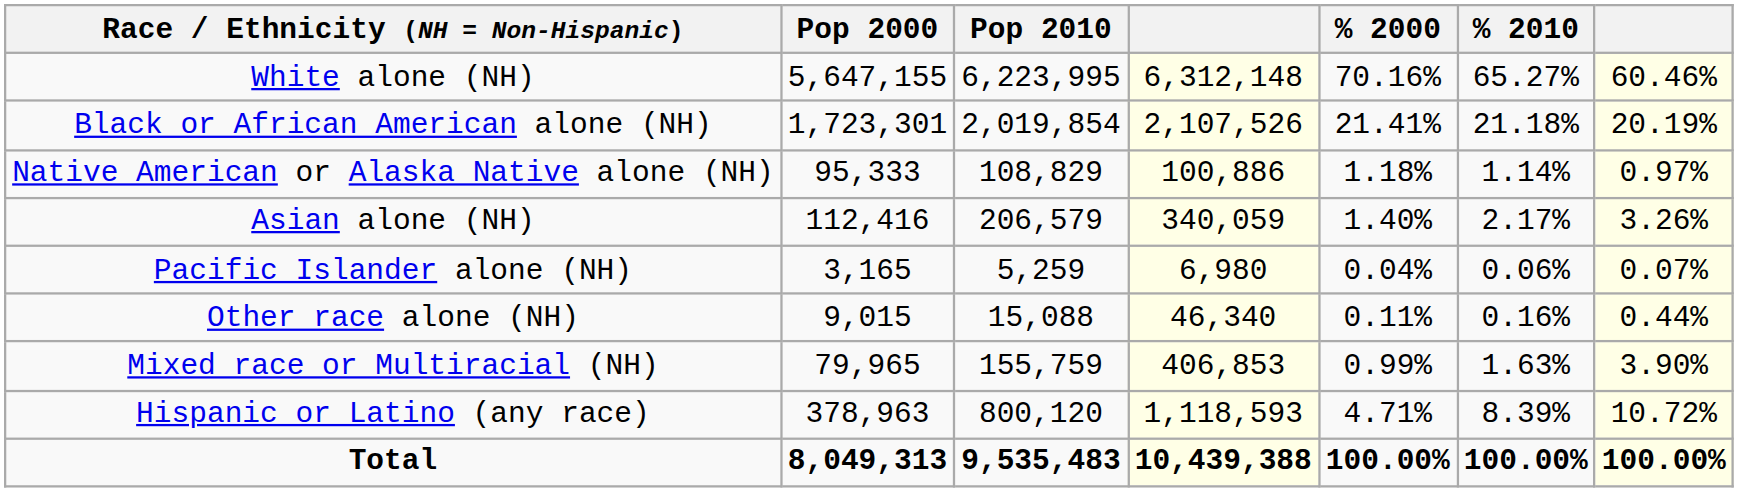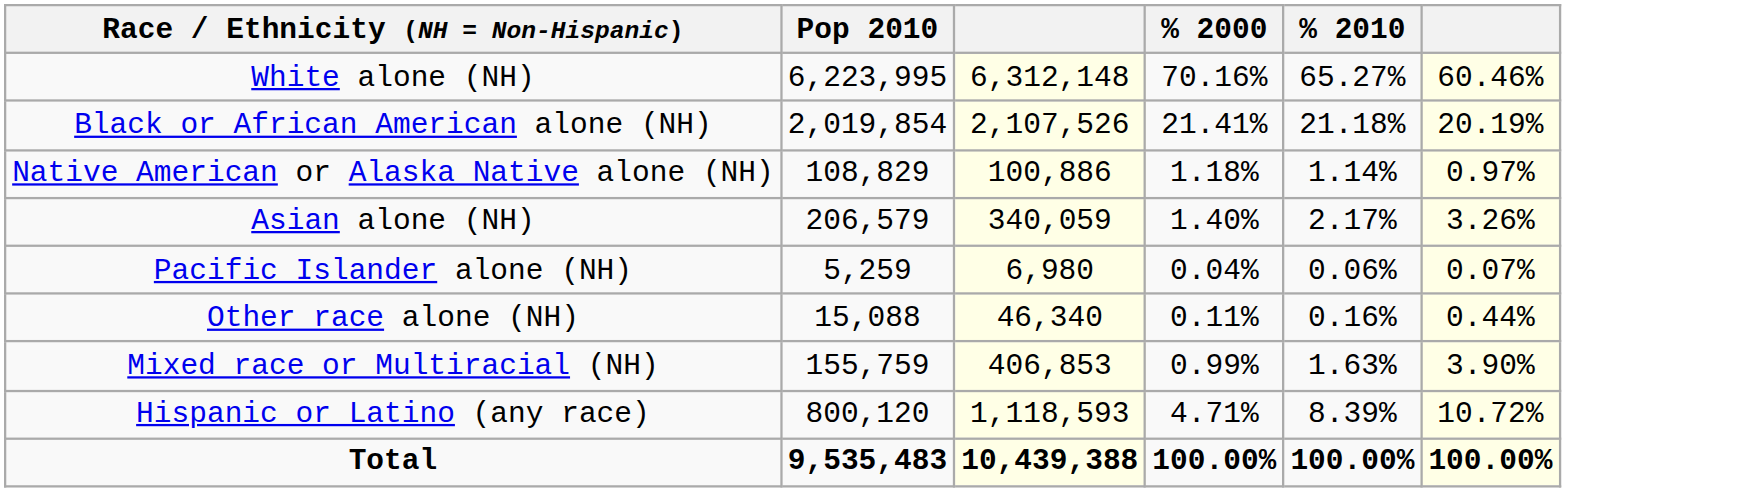- column: Pop 2000 | 5,647,155 | 1,723,301 | 95,333 | 112,416 | 3,165 | 9,015 | 79,965 | 378,963 | 8,049,313
